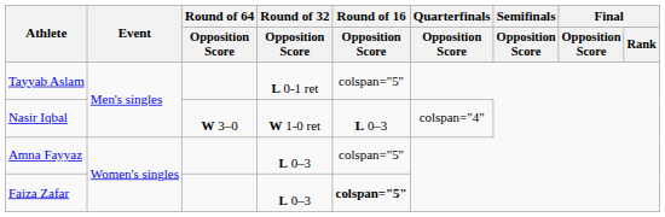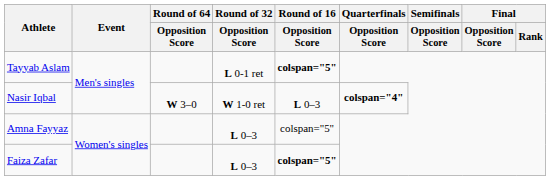Tayyab Aslam | Round of 16 / Opposition Score: normal -> bold
Nasir Iqbal | Quarterfinals / Opposition Score: normal -> bold
